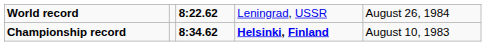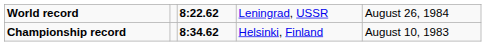Championship record | column 4: bold -> normal
